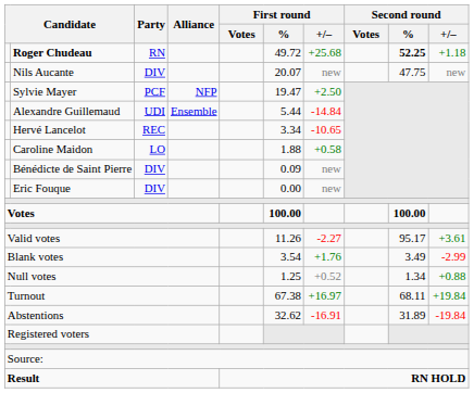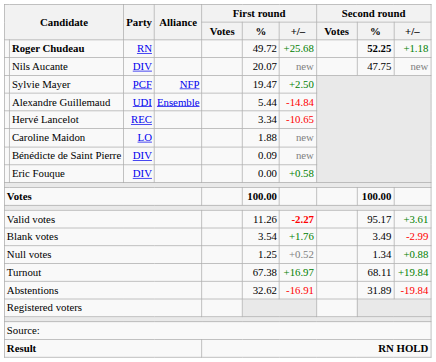Caroline Maidon | First round / +/–: +0.58 -> new
Eric Fouque | First round / +/–: new -> +0.58
Valid votes | First round / +/–: normal -> bold
